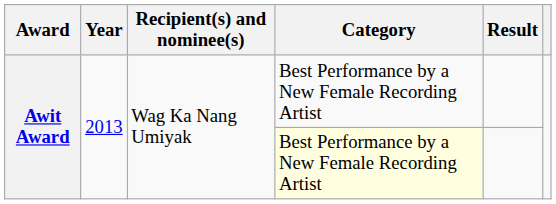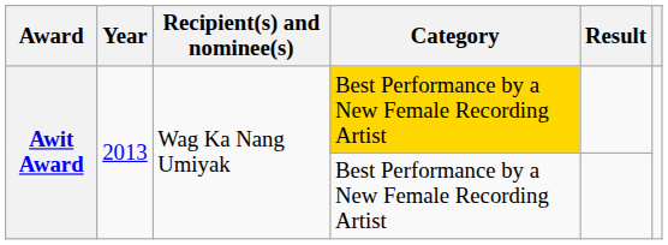row 2 | Category: no background -> gold background
row 3 | Category: lightyellow background -> no background
